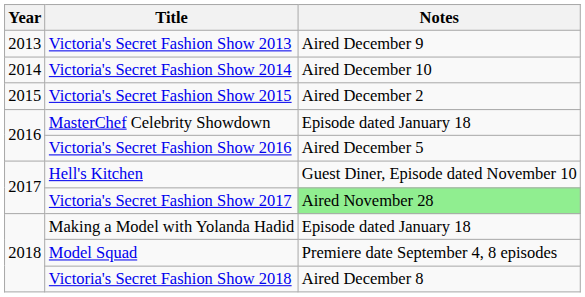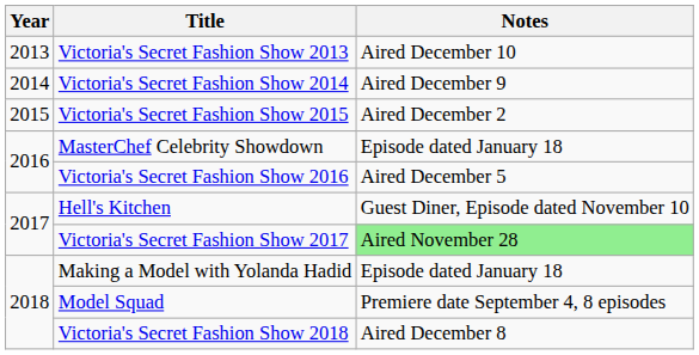Victoria's Secret Fashion Show 2013 | Notes: Aired December 9 -> Aired December 10
Victoria's Secret Fashion Show 2014 | Notes: Aired December 10 -> Aired December 9
